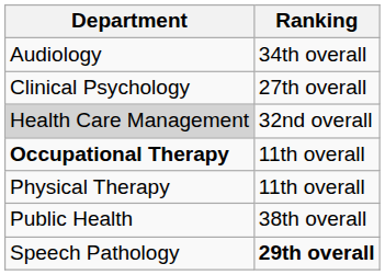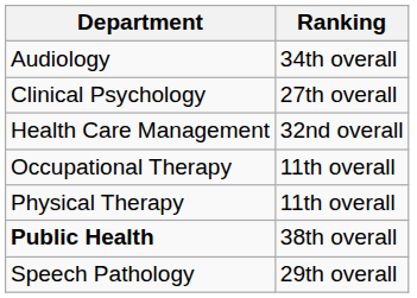row 4 | Department: lightgrey background -> no background
row 5 | Department: bold -> normal
row 7 | Department: normal -> bold
row 8 | Ranking: bold -> normal
